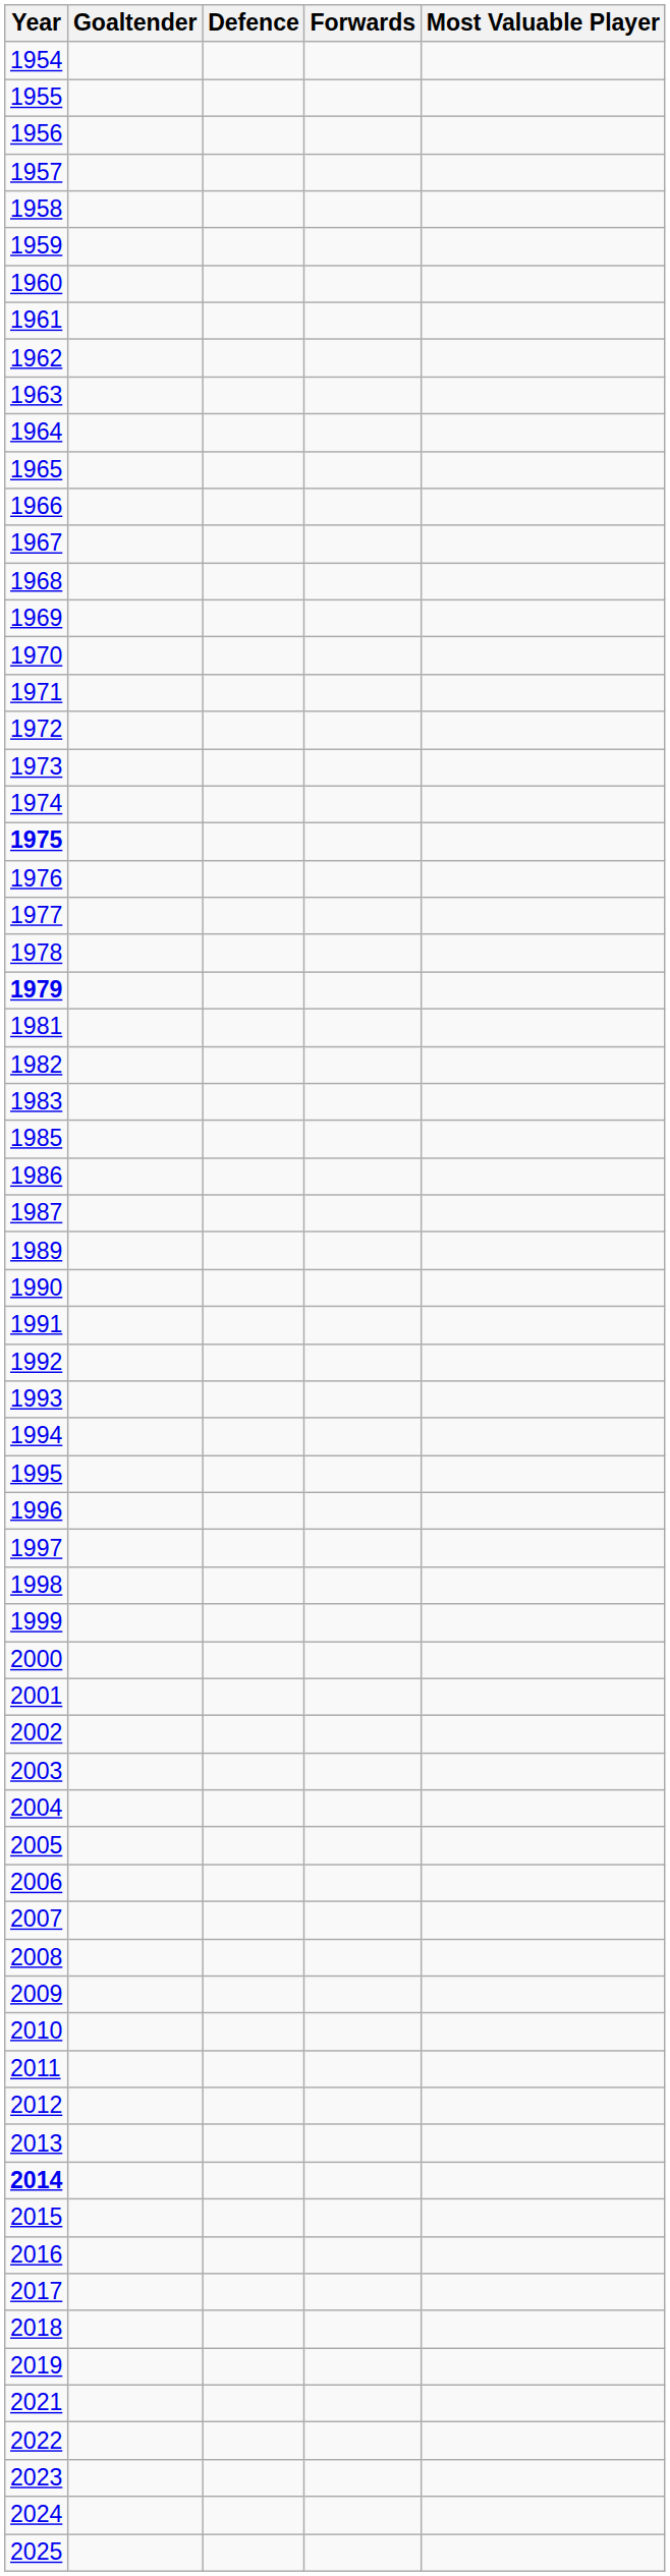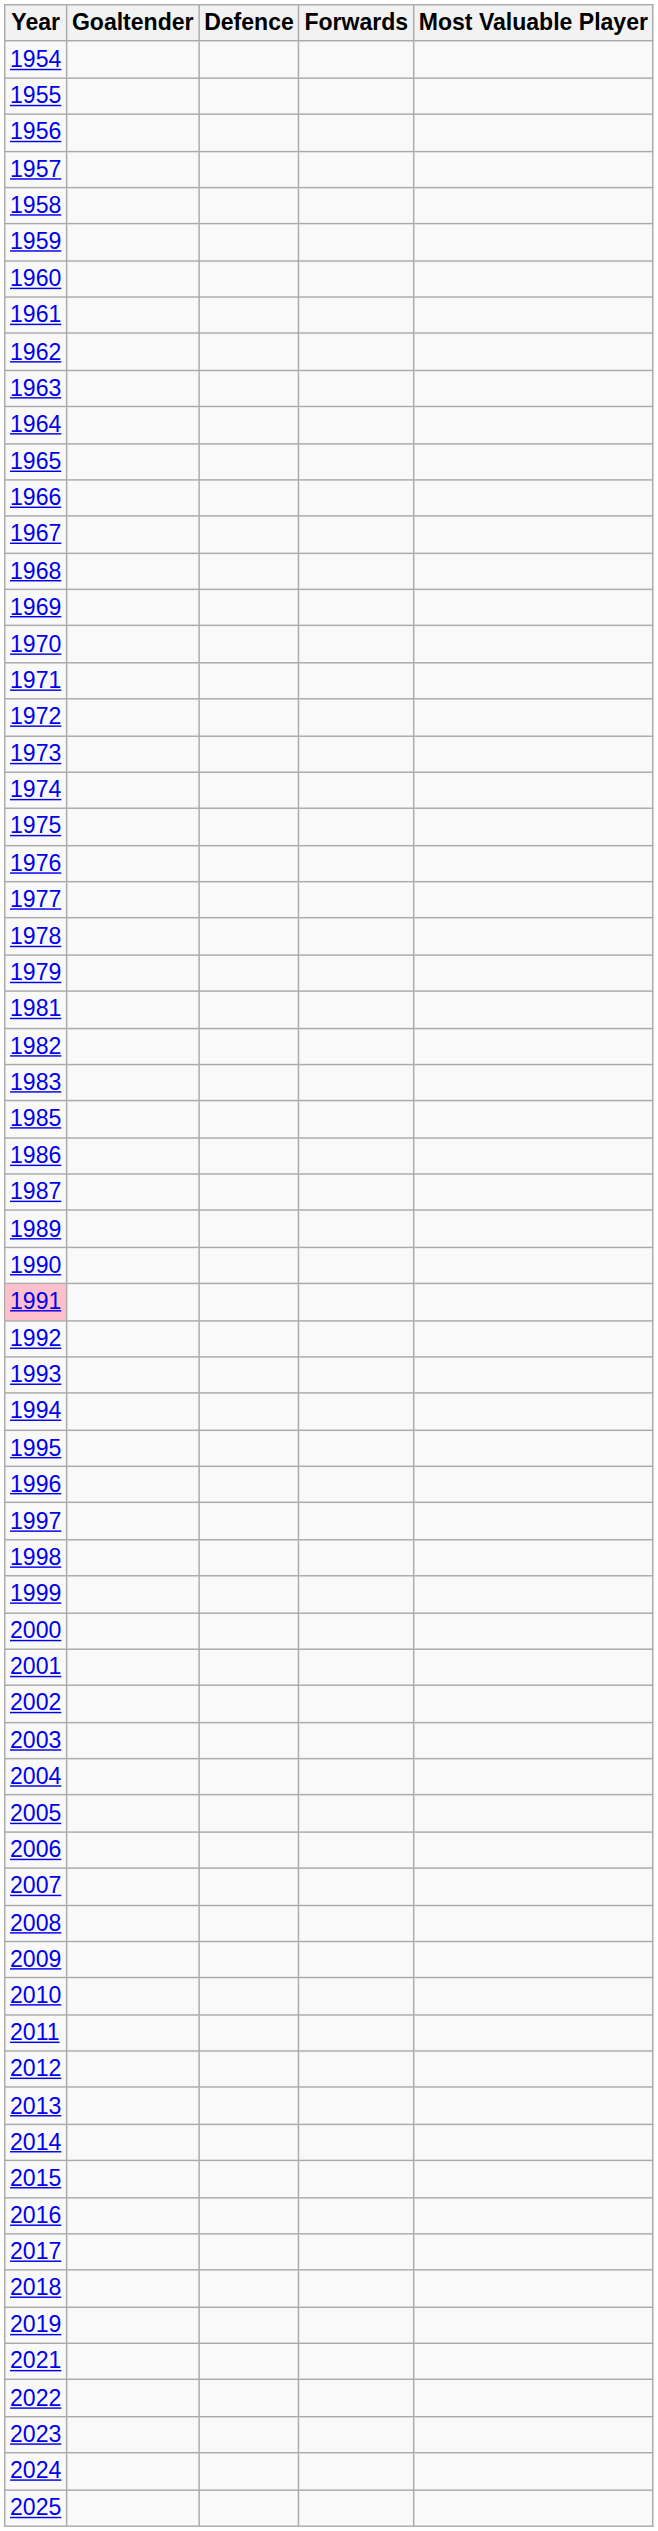1975 | Year: bold -> normal
1979 | Year: bold -> normal
1991 | Year: no background -> pink background
2014 | Year: bold -> normal
